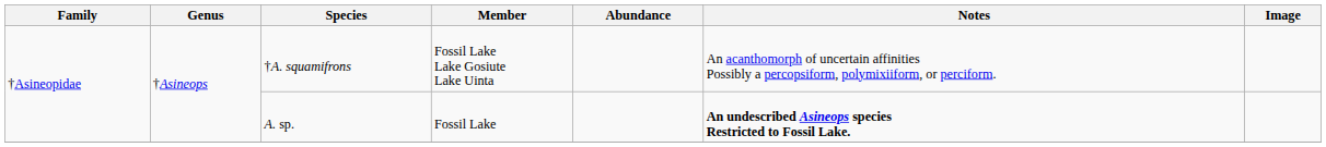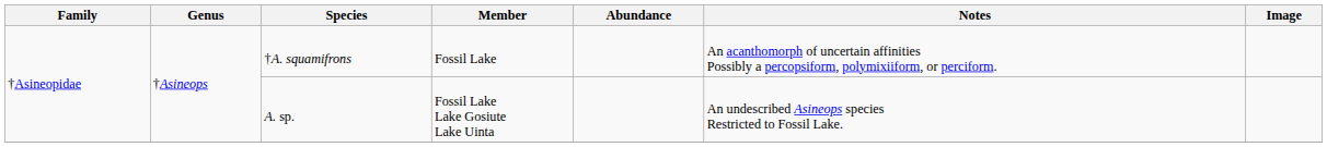†A. squamifrons | Member: Fossil Lake Lake Gosiute Lake Uinta -> Fossil Lake
A. sp. | Member: Fossil Lake -> Fossil Lake Lake Gosiute Lake Uinta
A. sp. | Notes: bold -> normal
